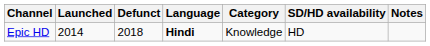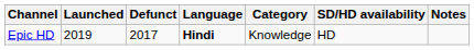Epic HD | Launched: 2014 -> 2019
Epic HD | Defunct: 2018 -> 2017
